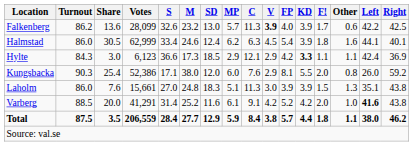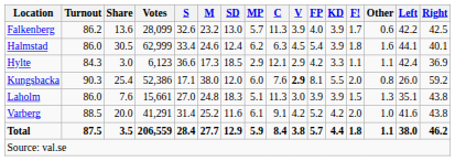Falkenberg | V: bold -> normal
Hylte | KD: bold -> normal
Kungsbacka | V: normal -> bold
Varberg | Left: bold -> normal
